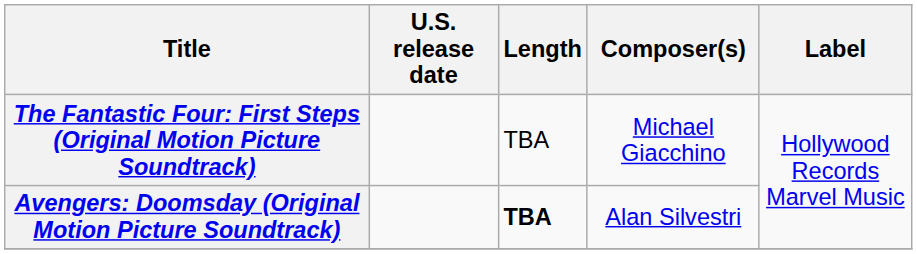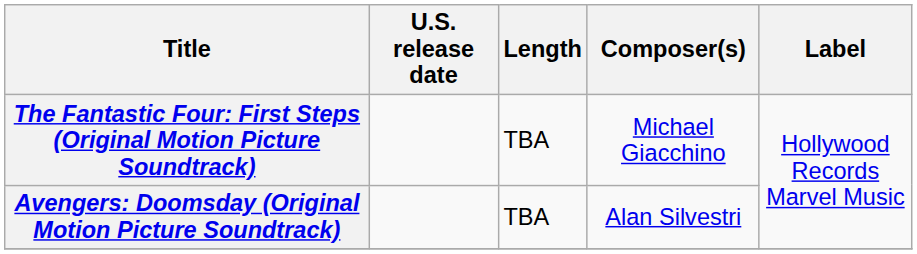Avengers: Doomsday (Original Motion Picture Soundtrack) | Length: bold -> normal
